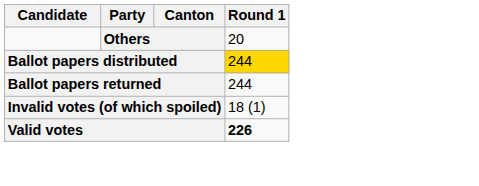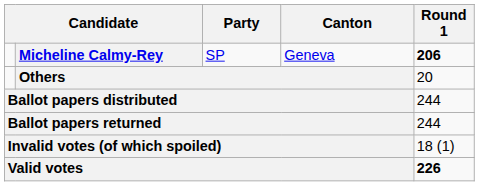+ row: Micheline Calmy-Rey | SP | Geneva | 206
Ballot papers distributed | Round 1: gold background -> no background
